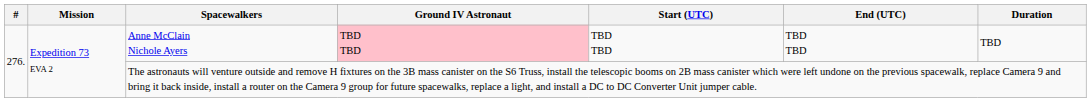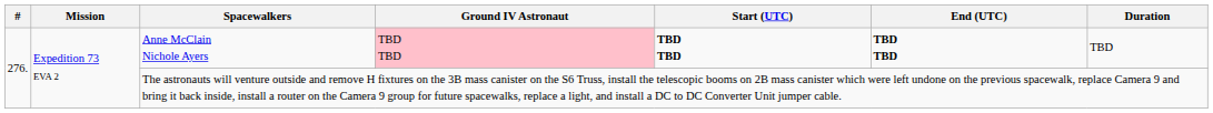Anne McClain Nichole Ayers | Start (UTC): normal -> bold
Anne McClain Nichole Ayers | End (UTC): normal -> bold
